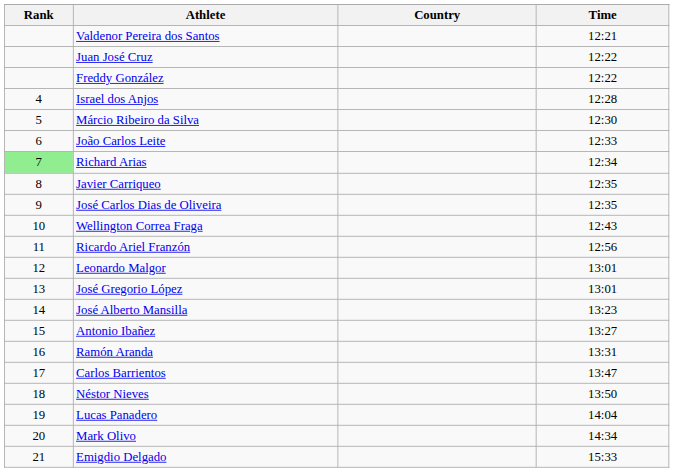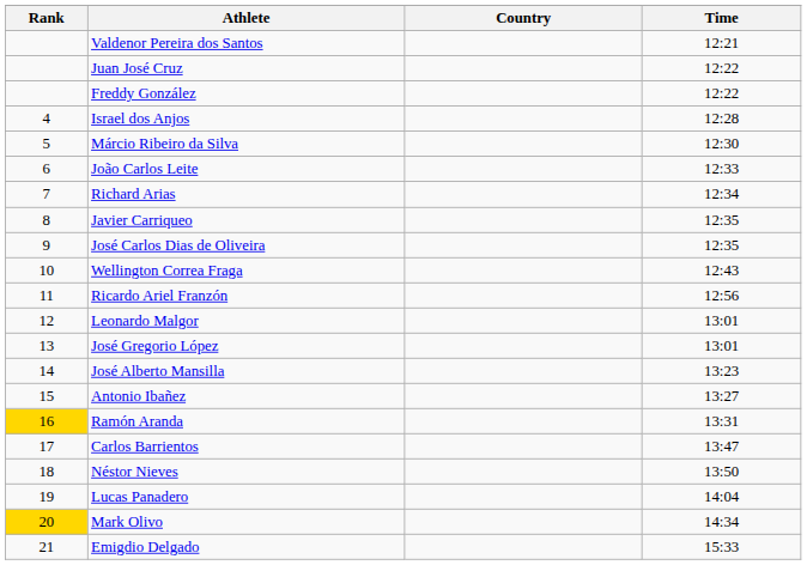Richard Arias | Rank: lightgreen background -> no background
Ramón Aranda | Rank: no background -> gold background
Mark Olivo | Rank: no background -> gold background
